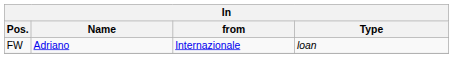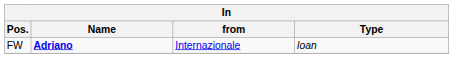FW | Name: normal -> bold
